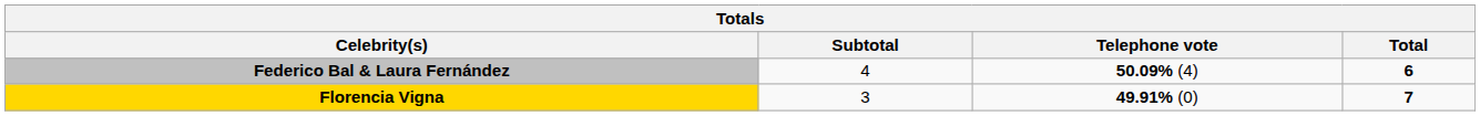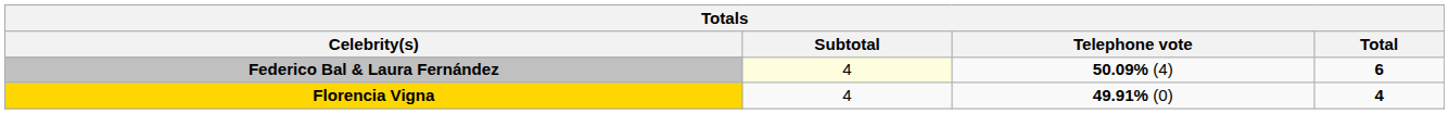Federico Bal & Laura Fernández | Subtotal: no background -> lightyellow background
Florencia Vigna | Subtotal: 3 -> 4
Florencia Vigna | Total: 7 -> 4
